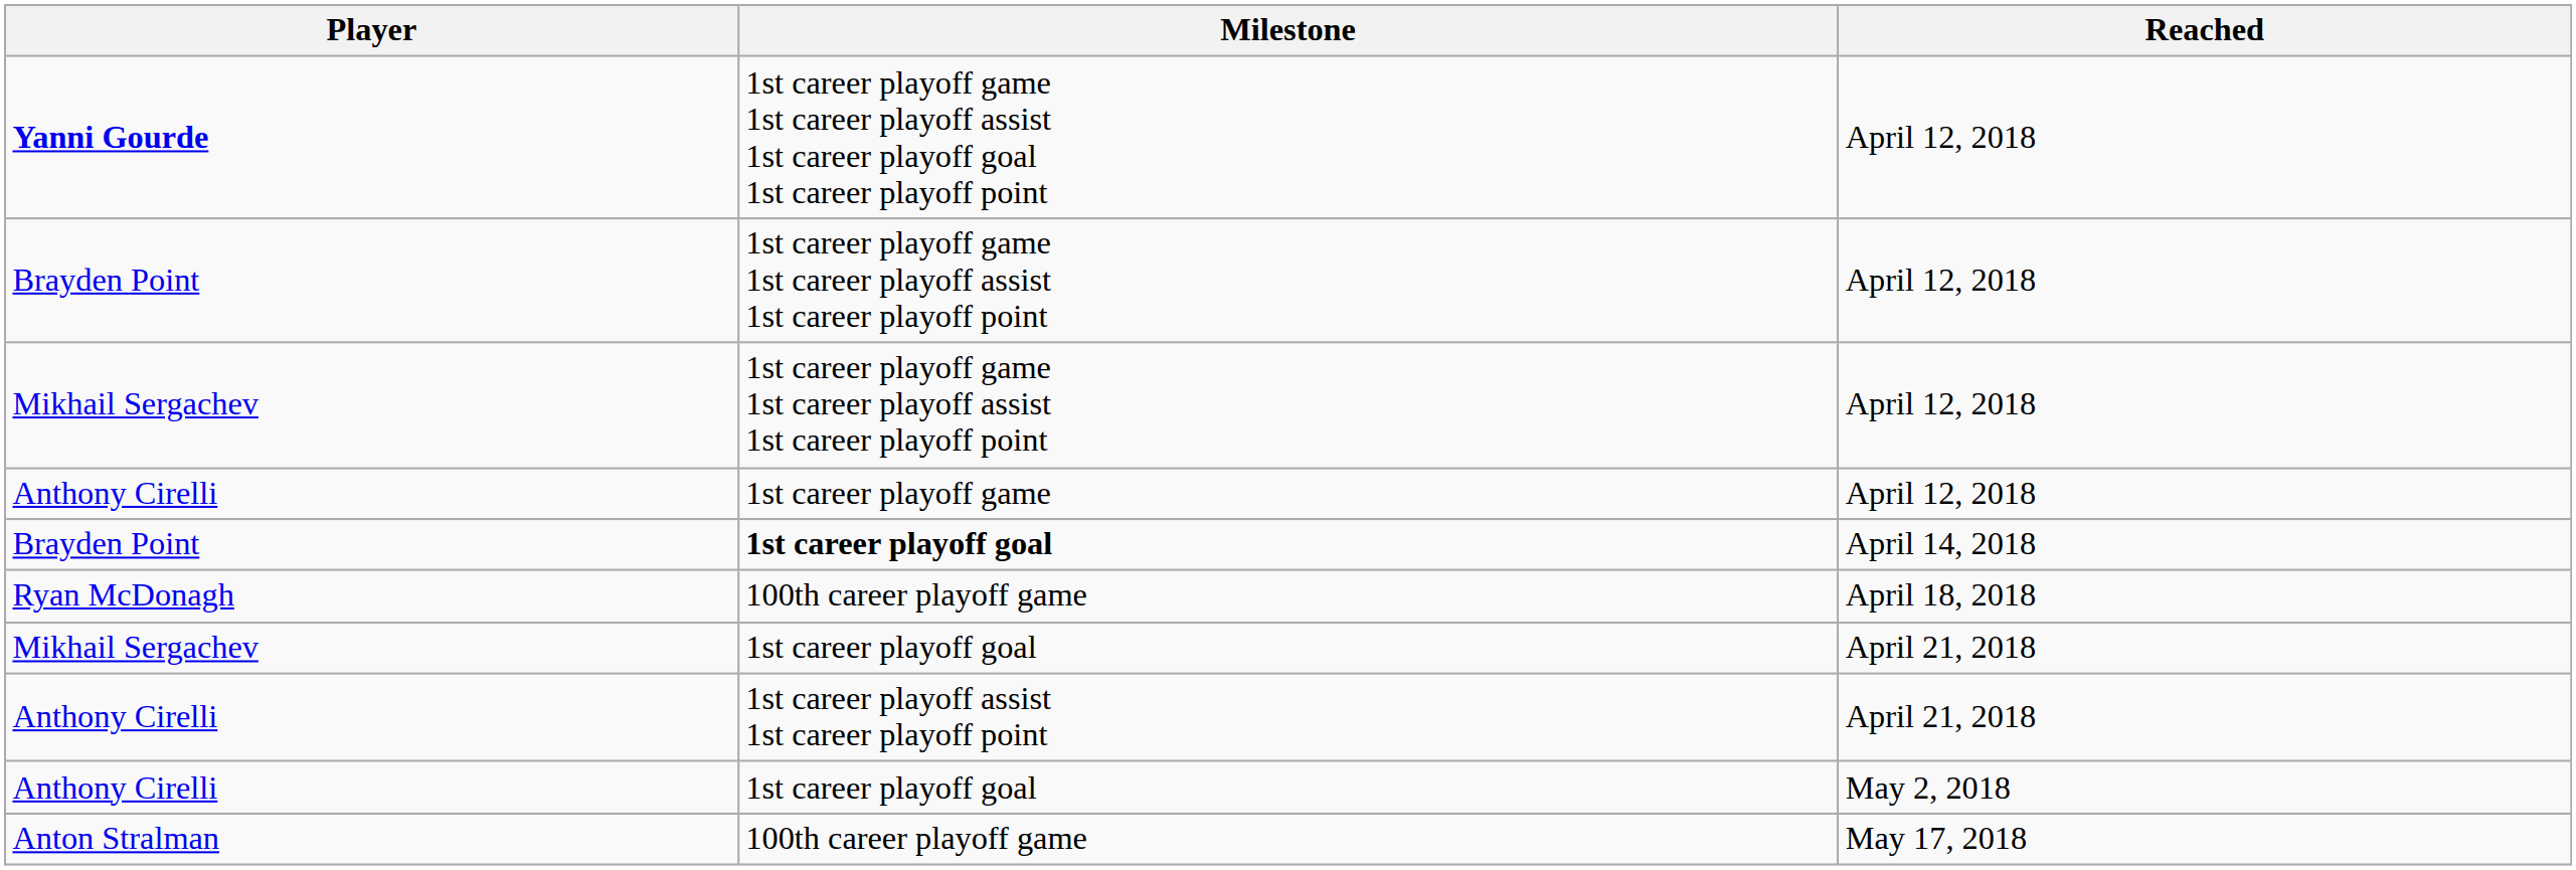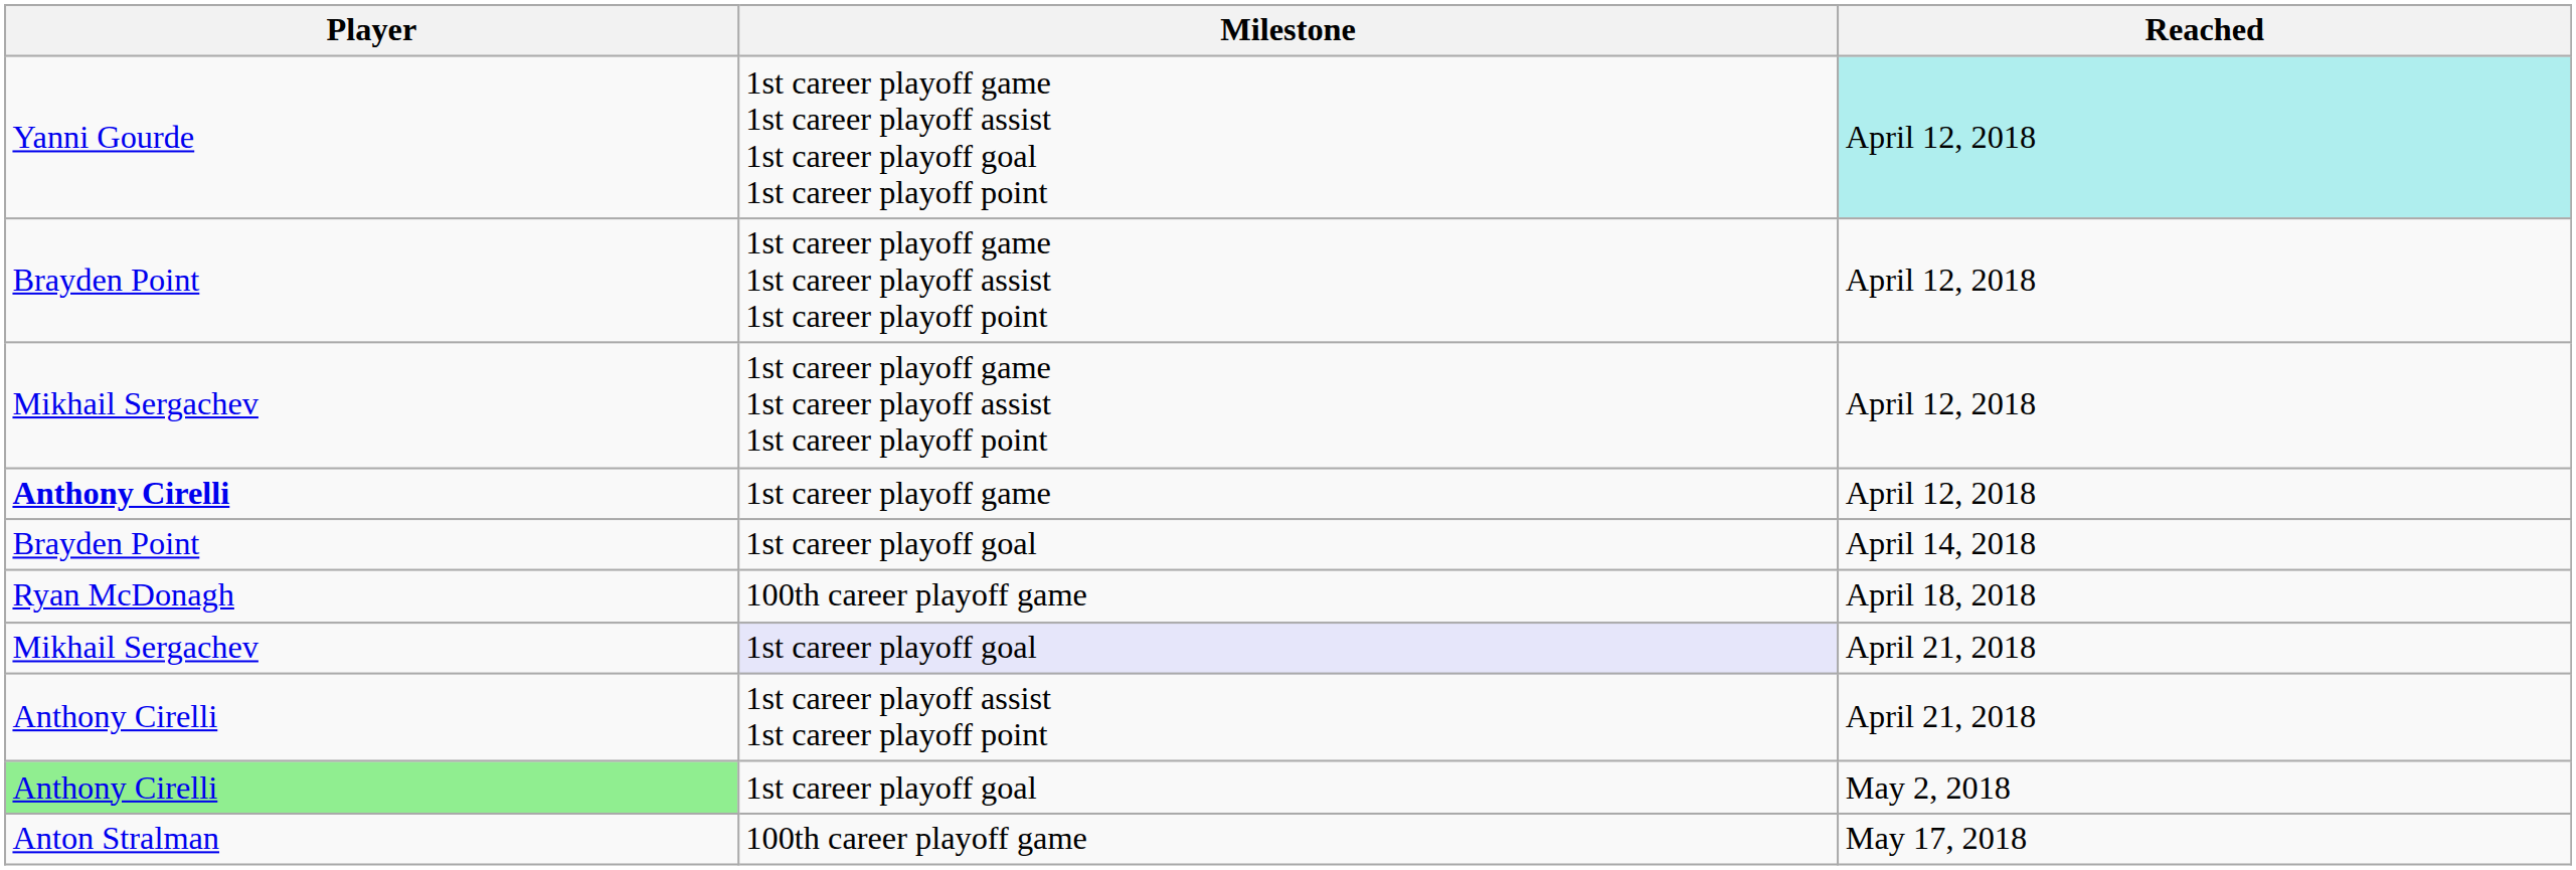row 2 | Player: bold -> normal
row 2 | Reached: no background -> paleturquoise background
row 5 | Player: normal -> bold
row 6 | Milestone: bold -> normal
row 8 | Milestone: no background -> lavender background
row 10 | Player: no background -> lightgreen background
